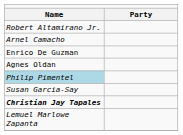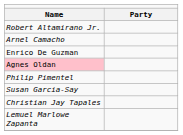Agnes Oldan | column 1: no background -> pink background
Philip Pimentel | column 1: lightblue background -> no background
Christian Jay Tapales | column 1: bold -> normal
